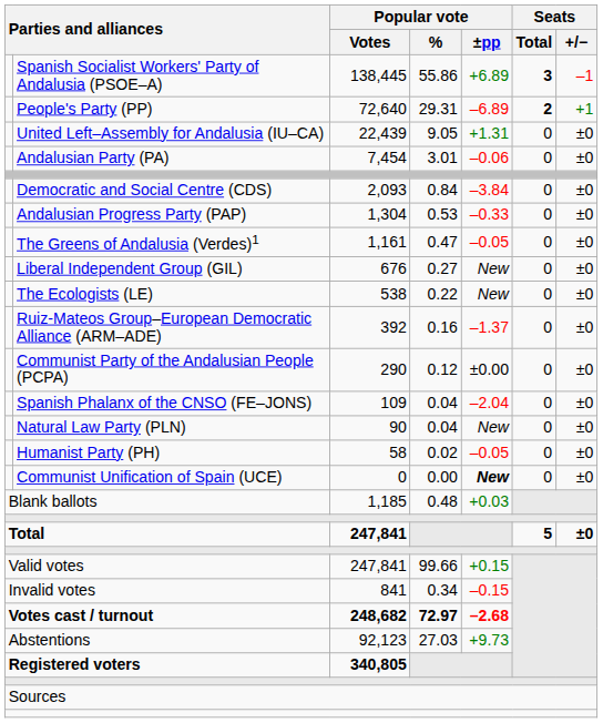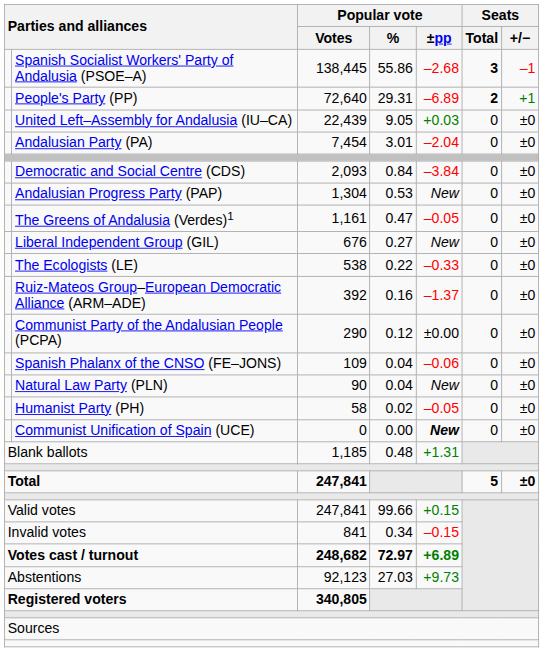Spanish Socialist Workers' Party of Andalusia (PSOE–A) | Popular vote / ±pp: +6.89 -> –2.68
United Left–Assembly for Andalusia (IU–CA) | Popular vote / ±pp: +1.31 -> +0.03
Andalusian Party (PA) | Popular vote / ±pp: –0.06 -> –2.04
Andalusian Progress Party (PAP) | Popular vote / ±pp: –0.33 -> New
The Ecologists (LE) | Popular vote / ±pp: New -> –0.33
Spanish Phalanx of the CNSO (FE–JONS) | Popular vote / ±pp: –2.04 -> –0.06
Blank ballots | Popular vote / ±pp: +0.03 -> +1.31
Votes cast / turnout | Popular vote / ±pp: –2.68 -> +6.89
